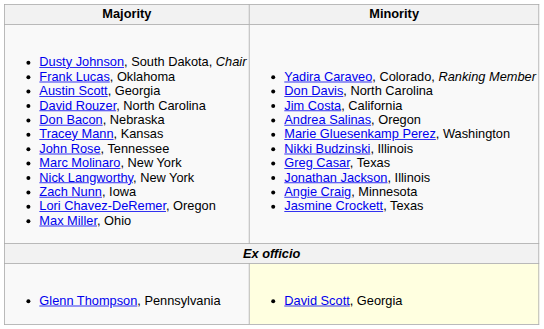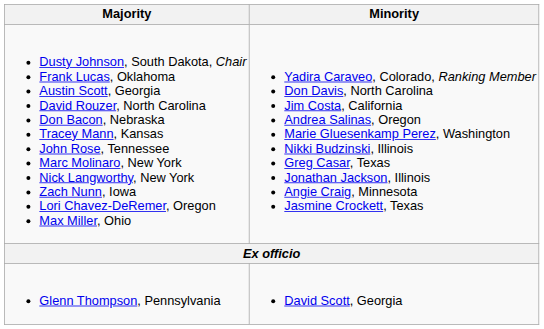Glenn Thompson, Pennsylvania | Minority: lightyellow background -> no background
